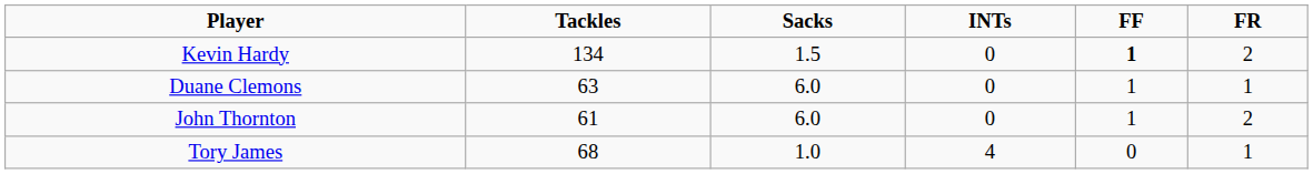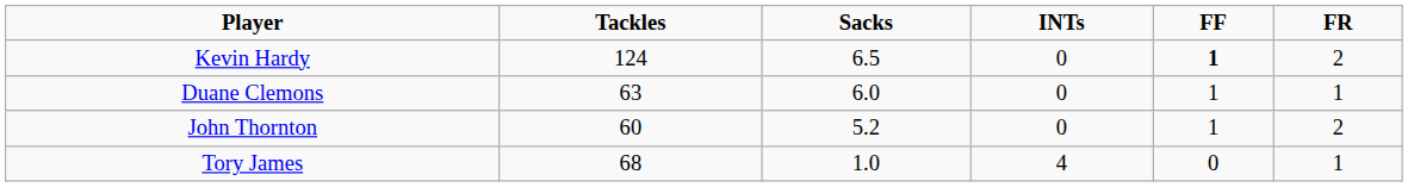Kevin Hardy | Tackles: 134 -> 124
Kevin Hardy | Sacks: 1.5 -> 6.5
John Thornton | Tackles: 61 -> 60
John Thornton | Sacks: 6.0 -> 5.2
